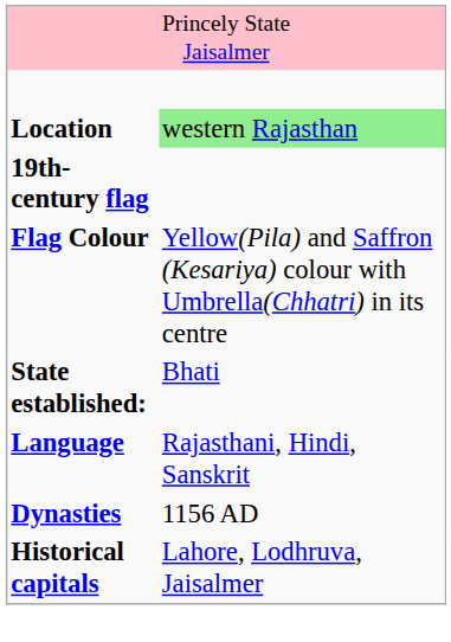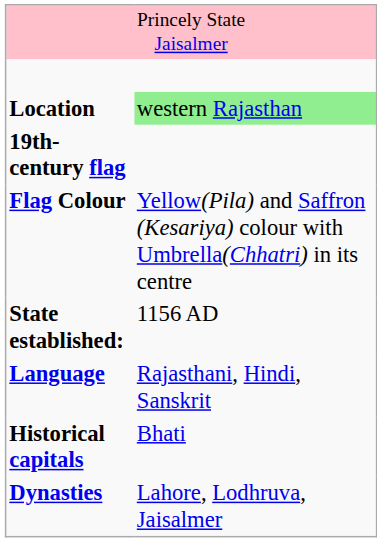row 5 | column 2: Bhati -> 1156 AD
row 7 | column 1: Dynasties -> Historical capitals
row 7 | column 2: 1156 AD -> Bhati
row 8 | column 1: Historical capitals -> Dynasties
